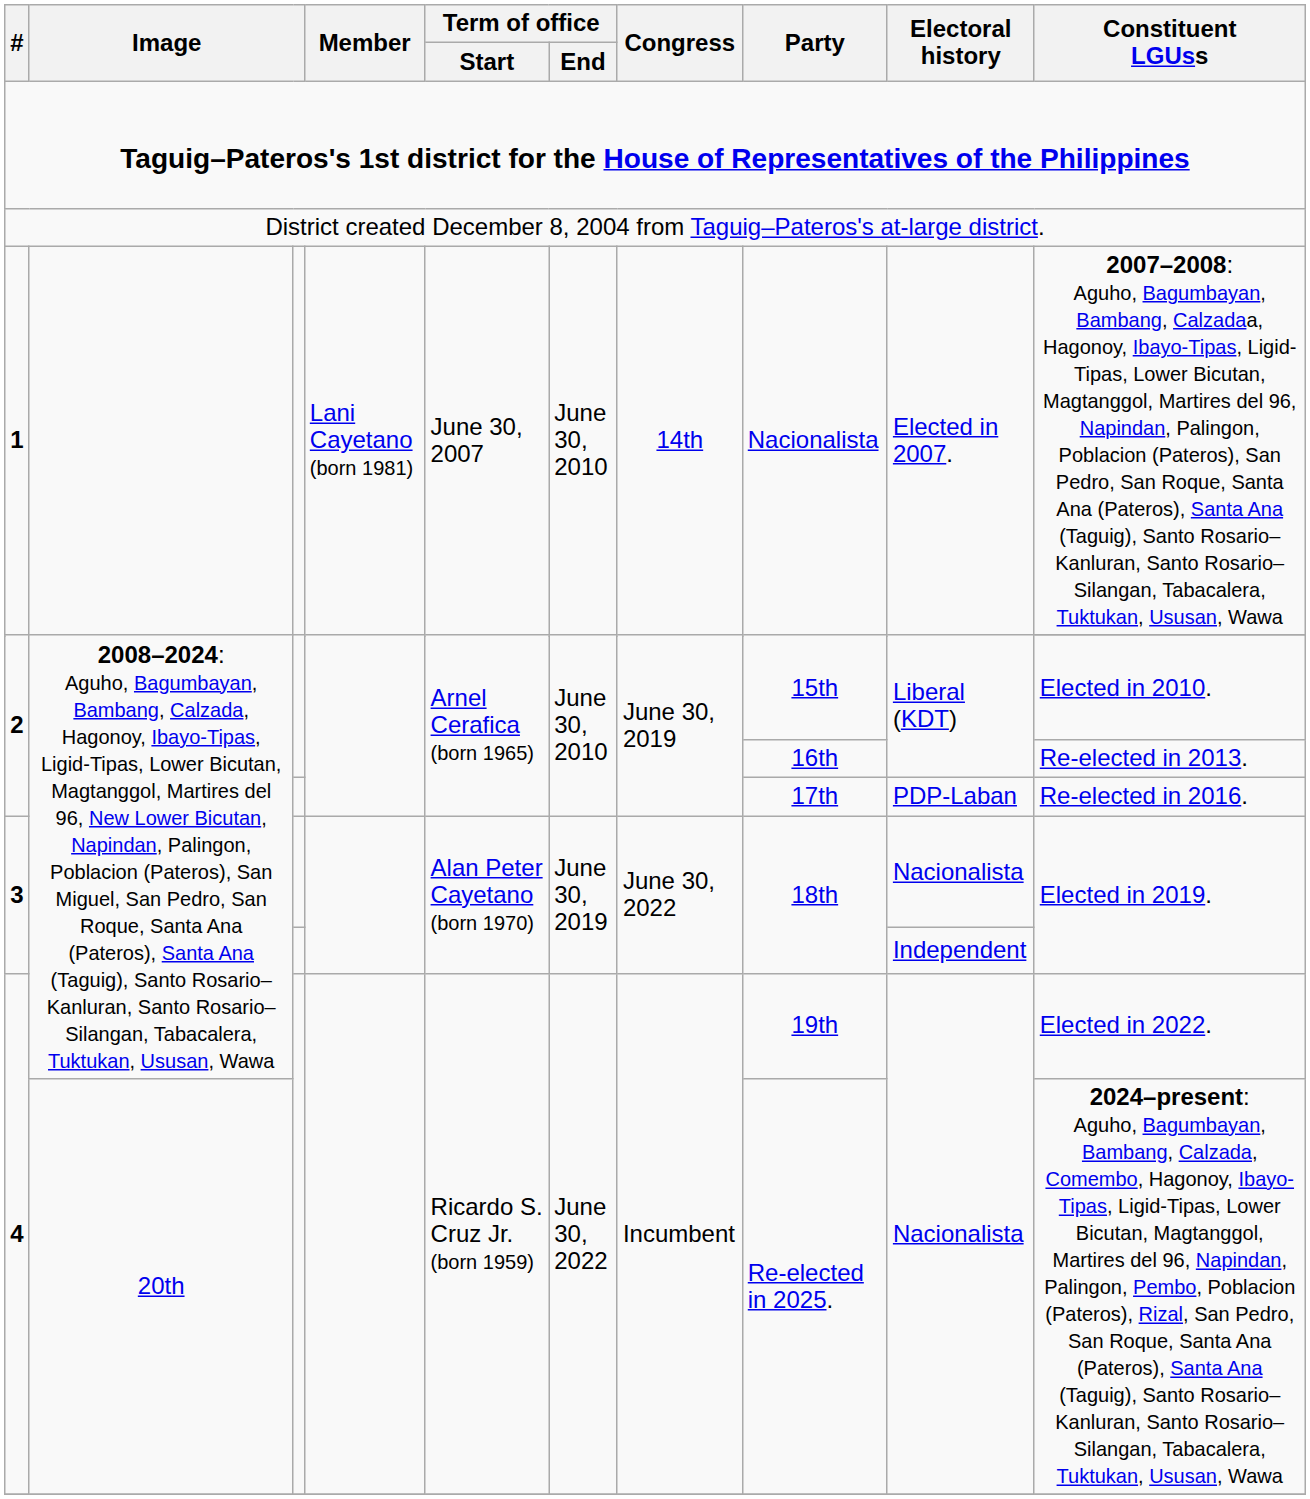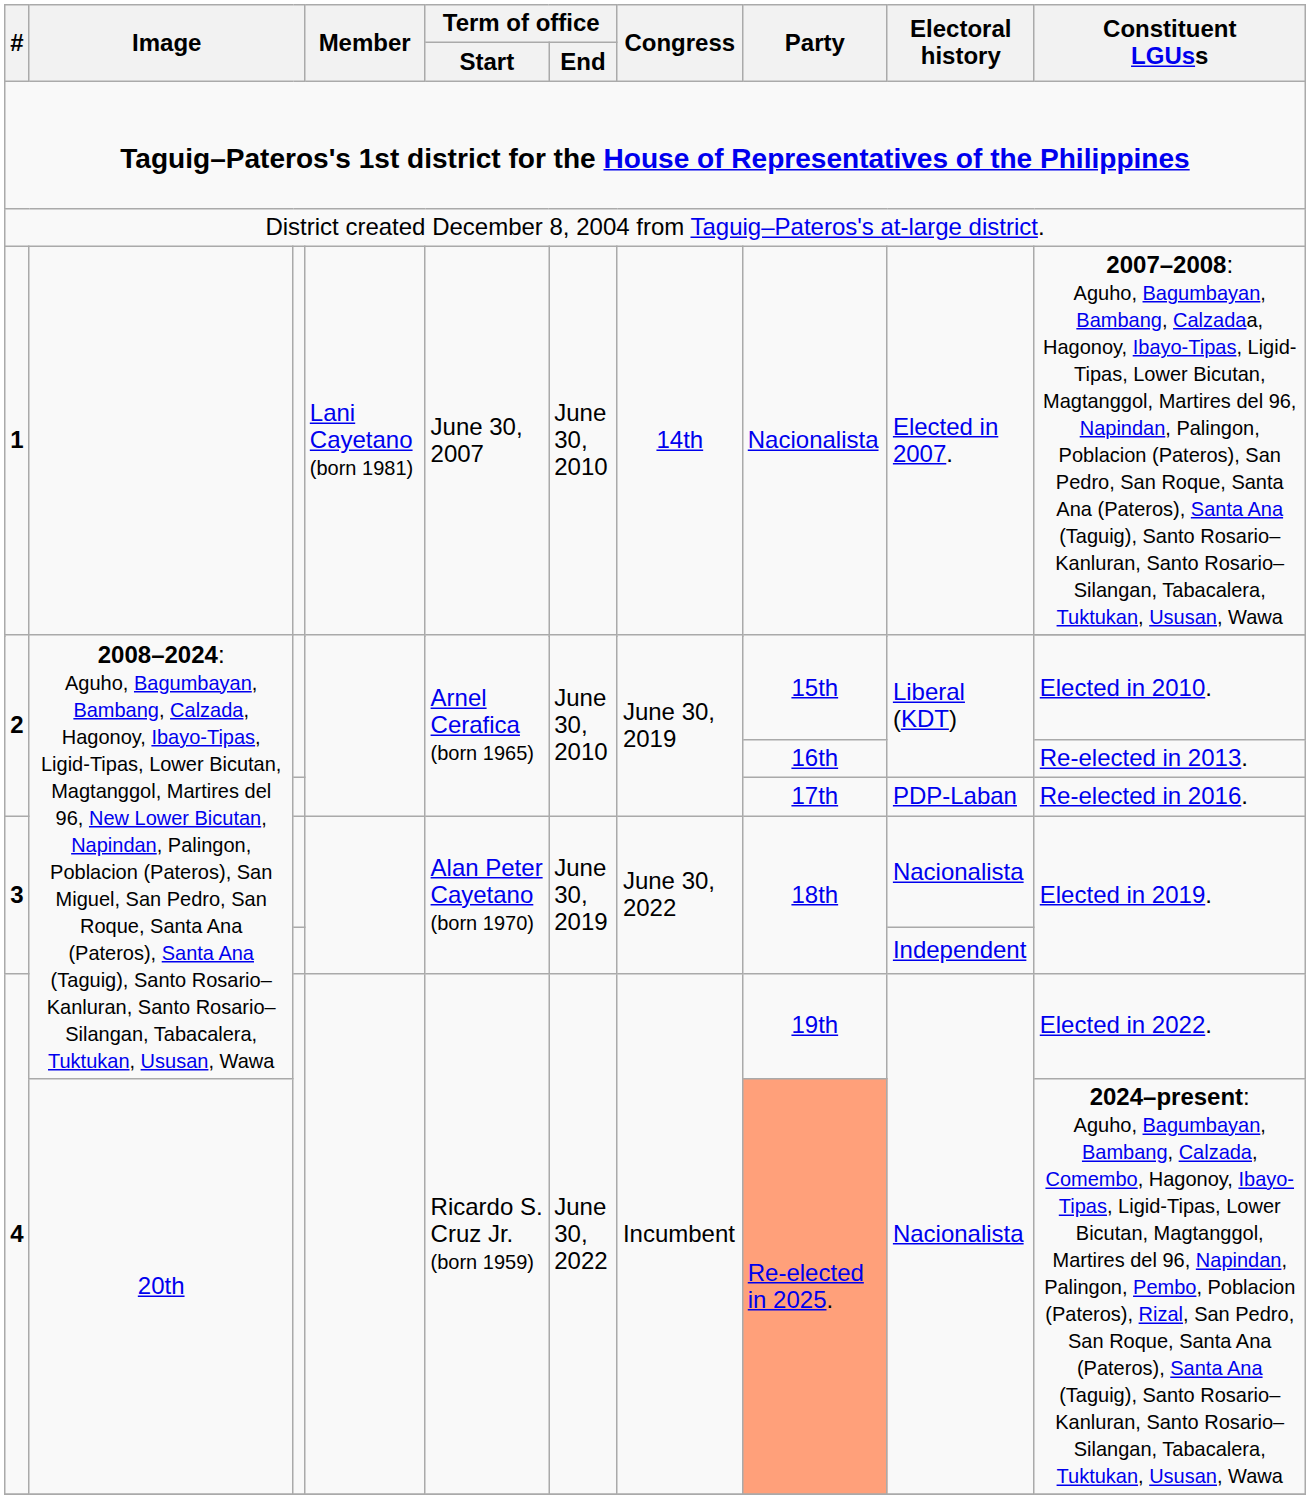4 / 20th | Party: no background -> lightsalmon background
